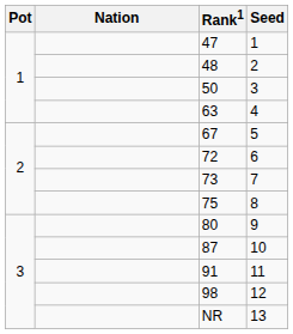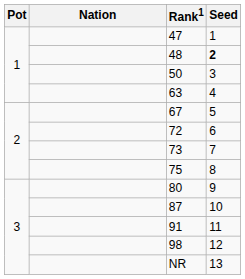48 | Seed: normal -> bold
